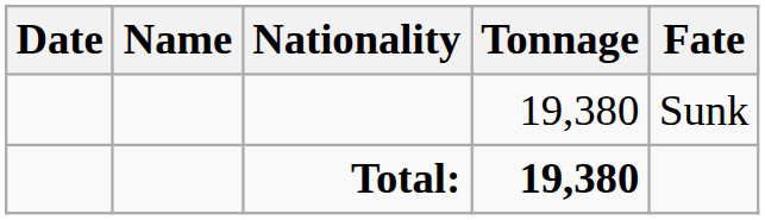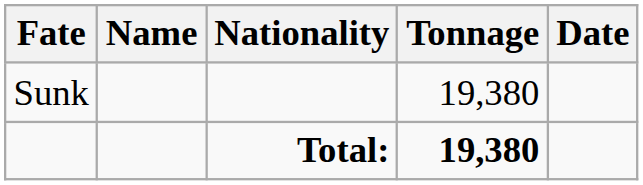columns swapped: Date <-> Fate
